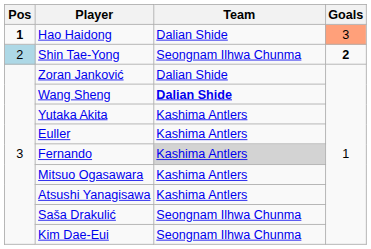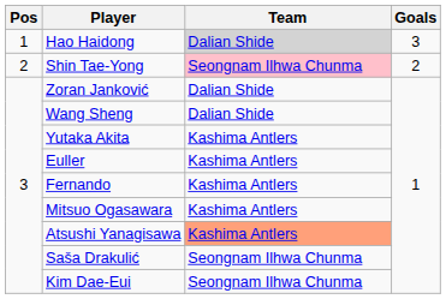Hao Haidong | Pos: bold -> normal
Hao Haidong | Team: no background -> lightgrey background
Hao Haidong | Goals: lightsalmon background -> no background
Shin Tae-Yong | Pos: lightblue background -> no background
Shin Tae-Yong | Team: no background -> pink background
Shin Tae-Yong | Goals: bold -> normal
Wang Sheng | Team: bold -> normal
Fernando | Team: lightgrey background -> no background
Atsushi Yanagisawa | Team: no background -> lightsalmon background
